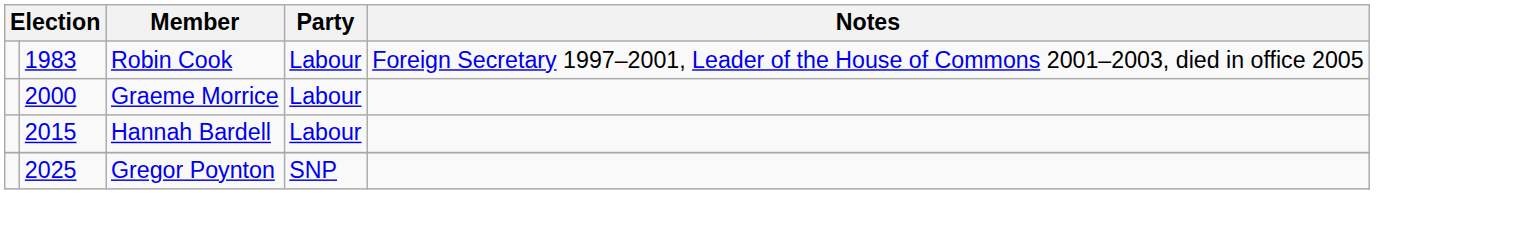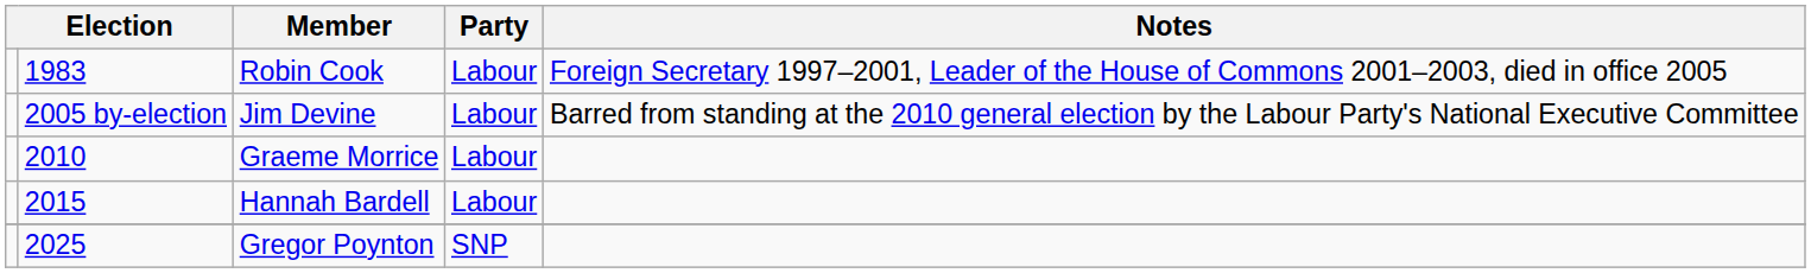+ row: 2005 by-election | Jim Devine | Labour | Barred from standing at the 2010 general election by the Labour Party's National Executive Committee
Graeme Morrice | column 2: 2000 -> 2010
